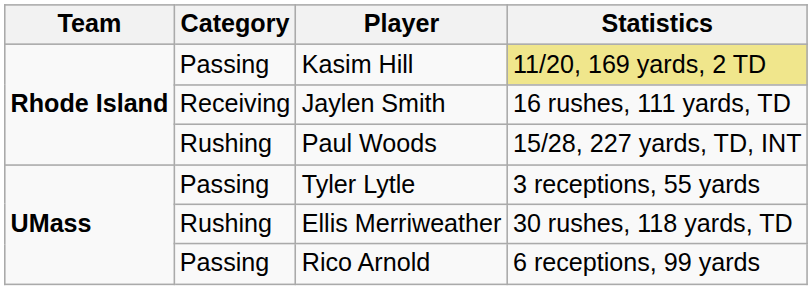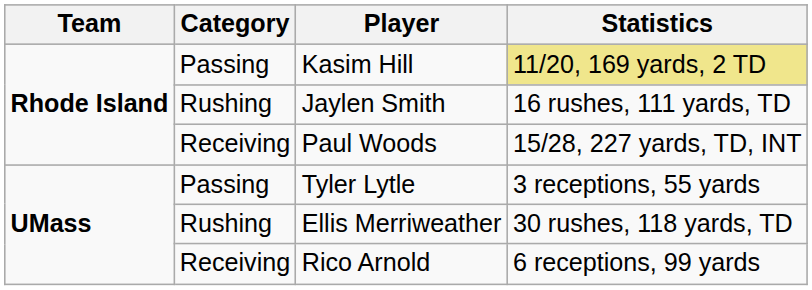Jaylen Smith | Category: Receiving -> Rushing
Paul Woods | Category: Rushing -> Receiving
Rico Arnold | Category: Passing -> Receiving
